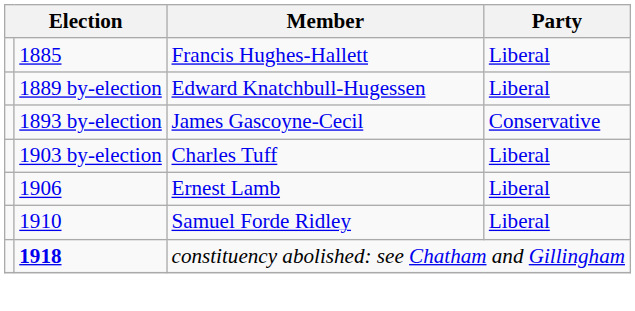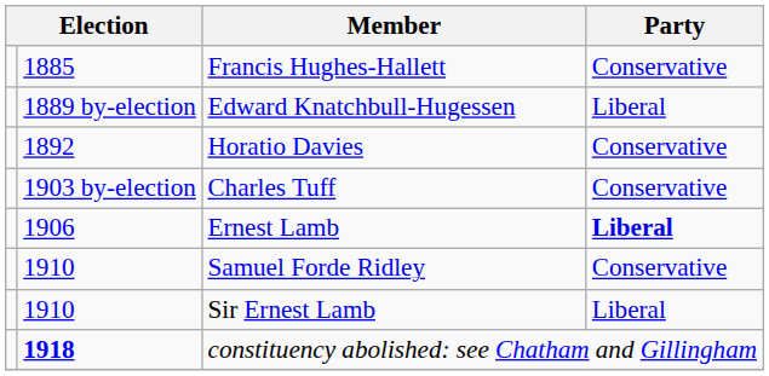Francis Hughes-Hallett | Party: Liberal -> Conservative
+ row: 1892 | Horatio Davies | Conservative
- row: 1893 by-election | James Gascoyne-Cecil | Conservative
Charles Tuff | Party: Liberal -> Conservative
Ernest Lamb | Party: normal -> bold
Samuel Forde Ridley | Party: Liberal -> Conservative
+ row: 1910 | Sir Ernest Lamb | Liberal
